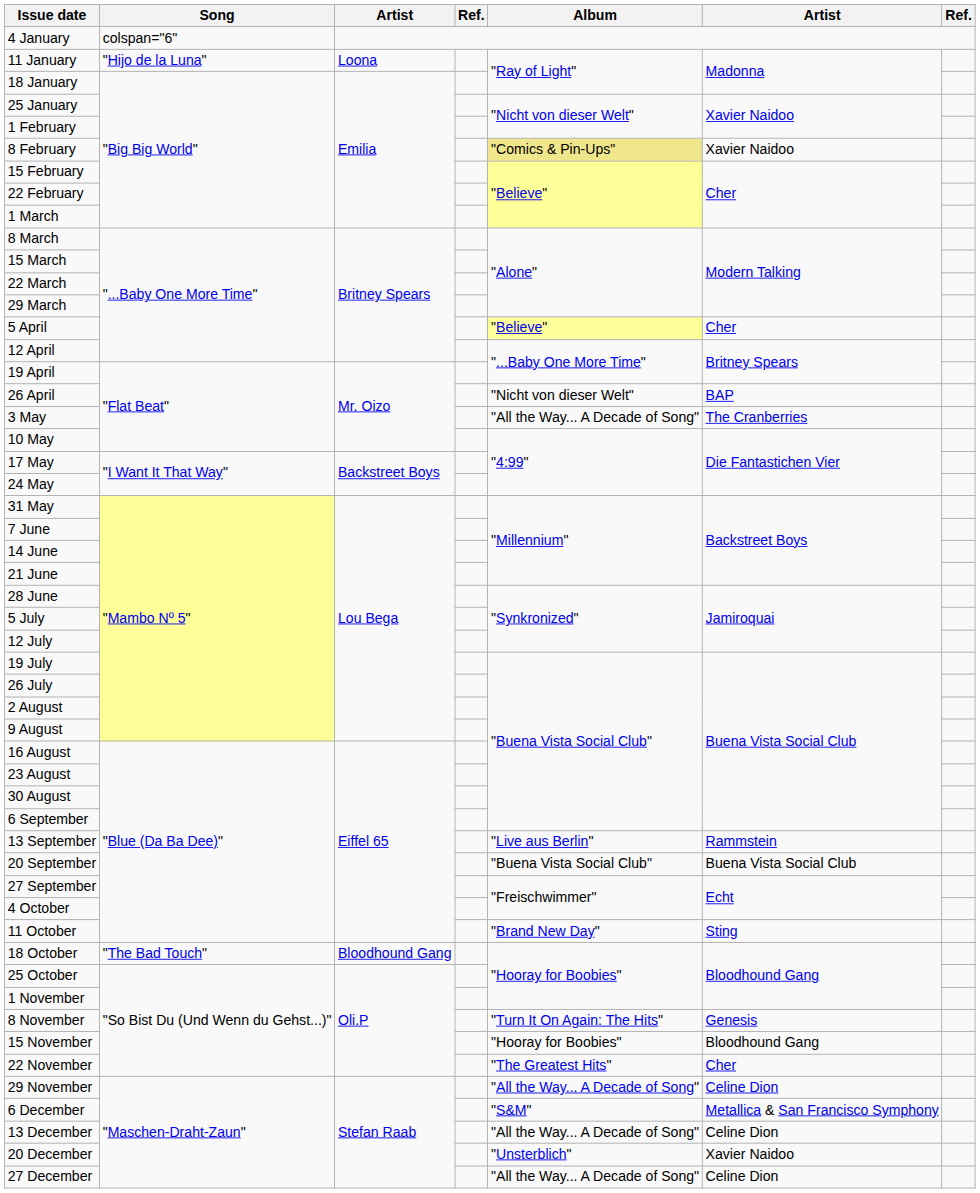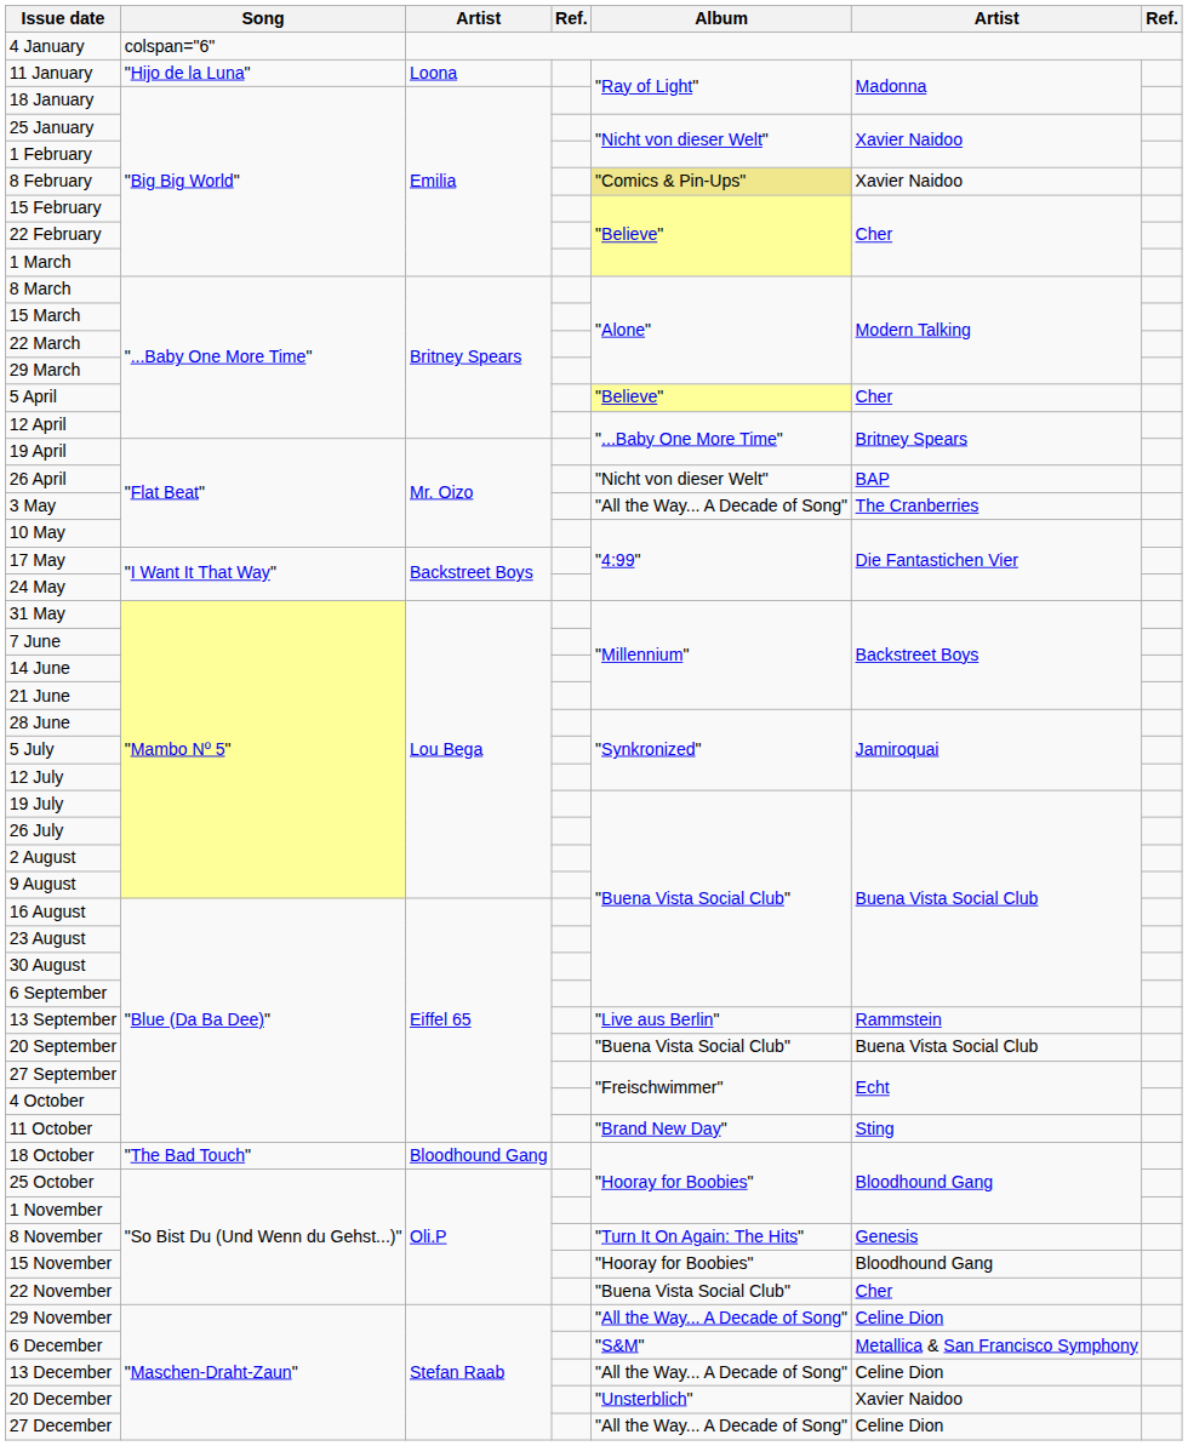22 November | Album: "The Greatest Hits" -> "Buena Vista Social Club"
